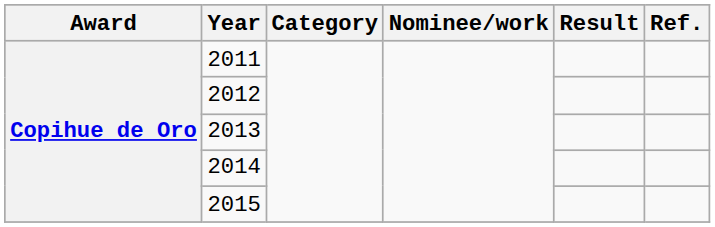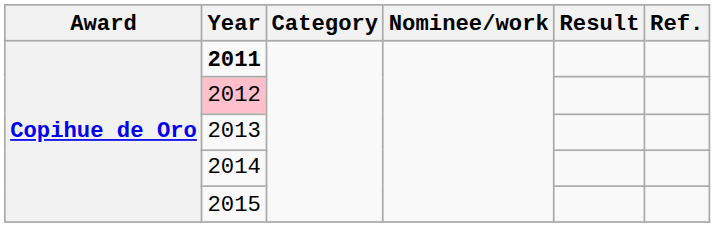2011 | Year: normal -> bold
2012 | Year: no background -> pink background
